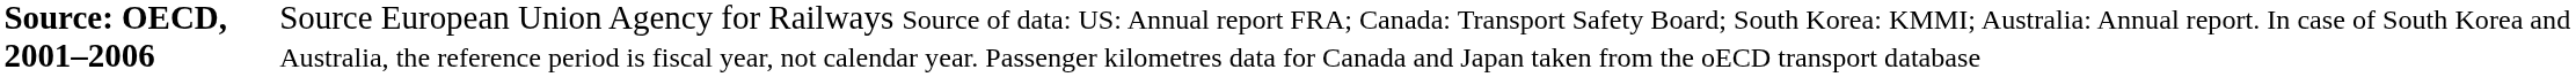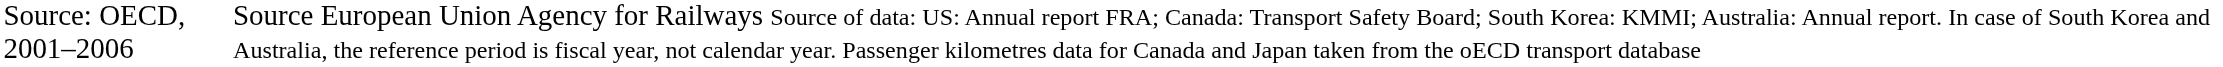Source: OECD, 2001–2006 | column 1: bold -> normal
